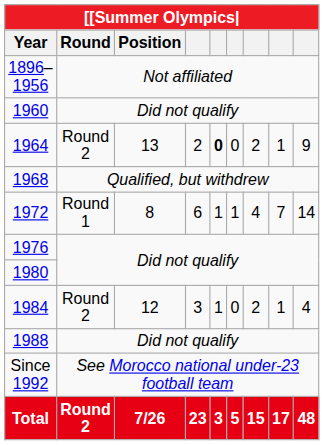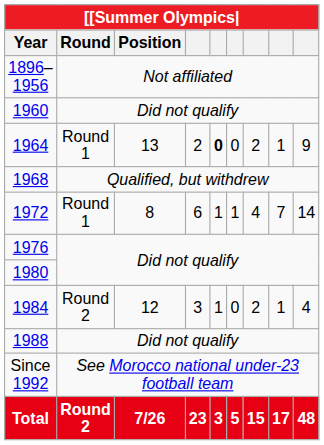1964 | Round: Round 2 -> Round 1
